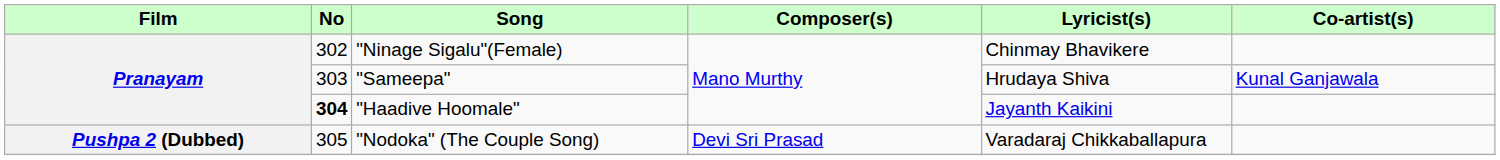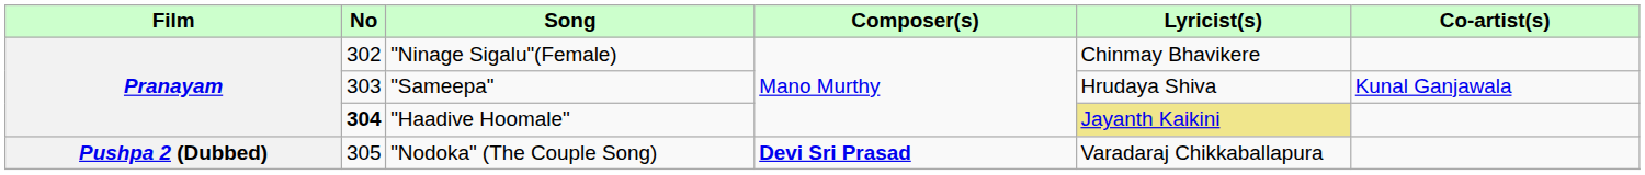"Haadive Hoomale" | Lyricist(s): no background -> khaki background
"Nodoka" (The Couple Song) | Composer(s): normal -> bold
